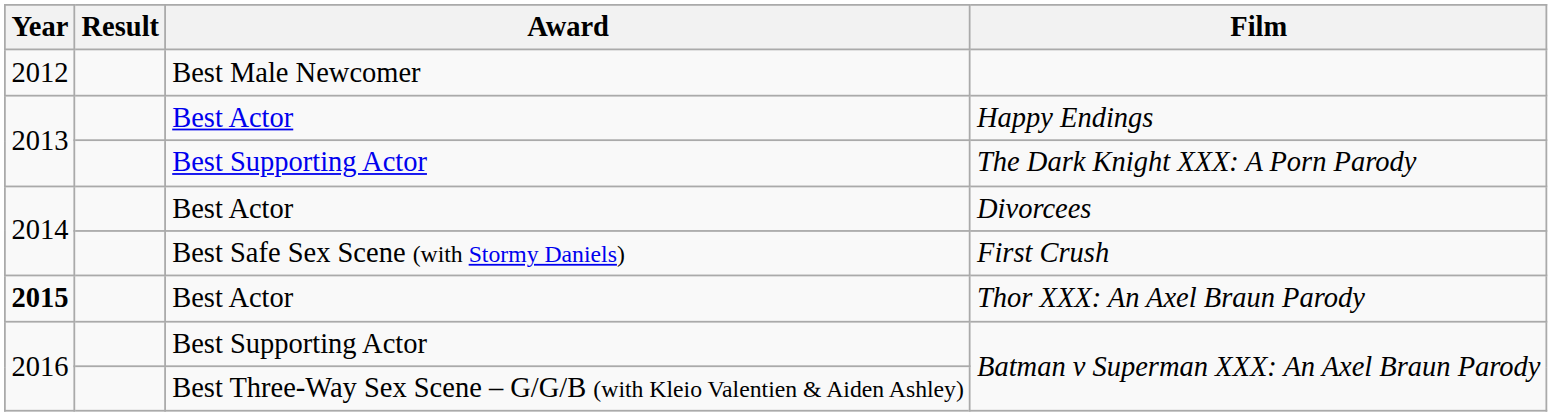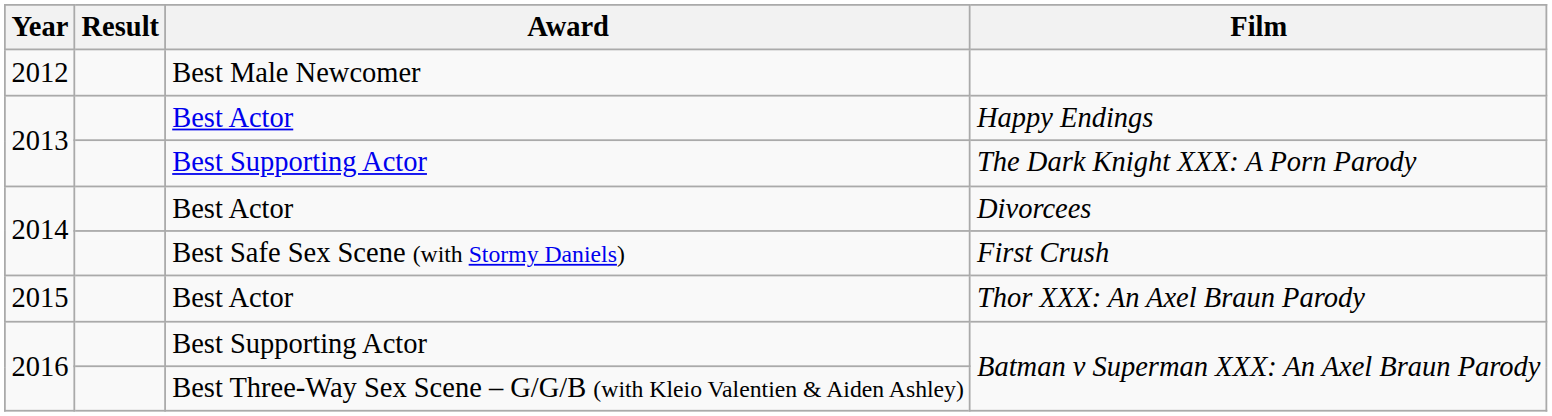Thor XXX: An Axel Braun Parody | Year: bold -> normal
